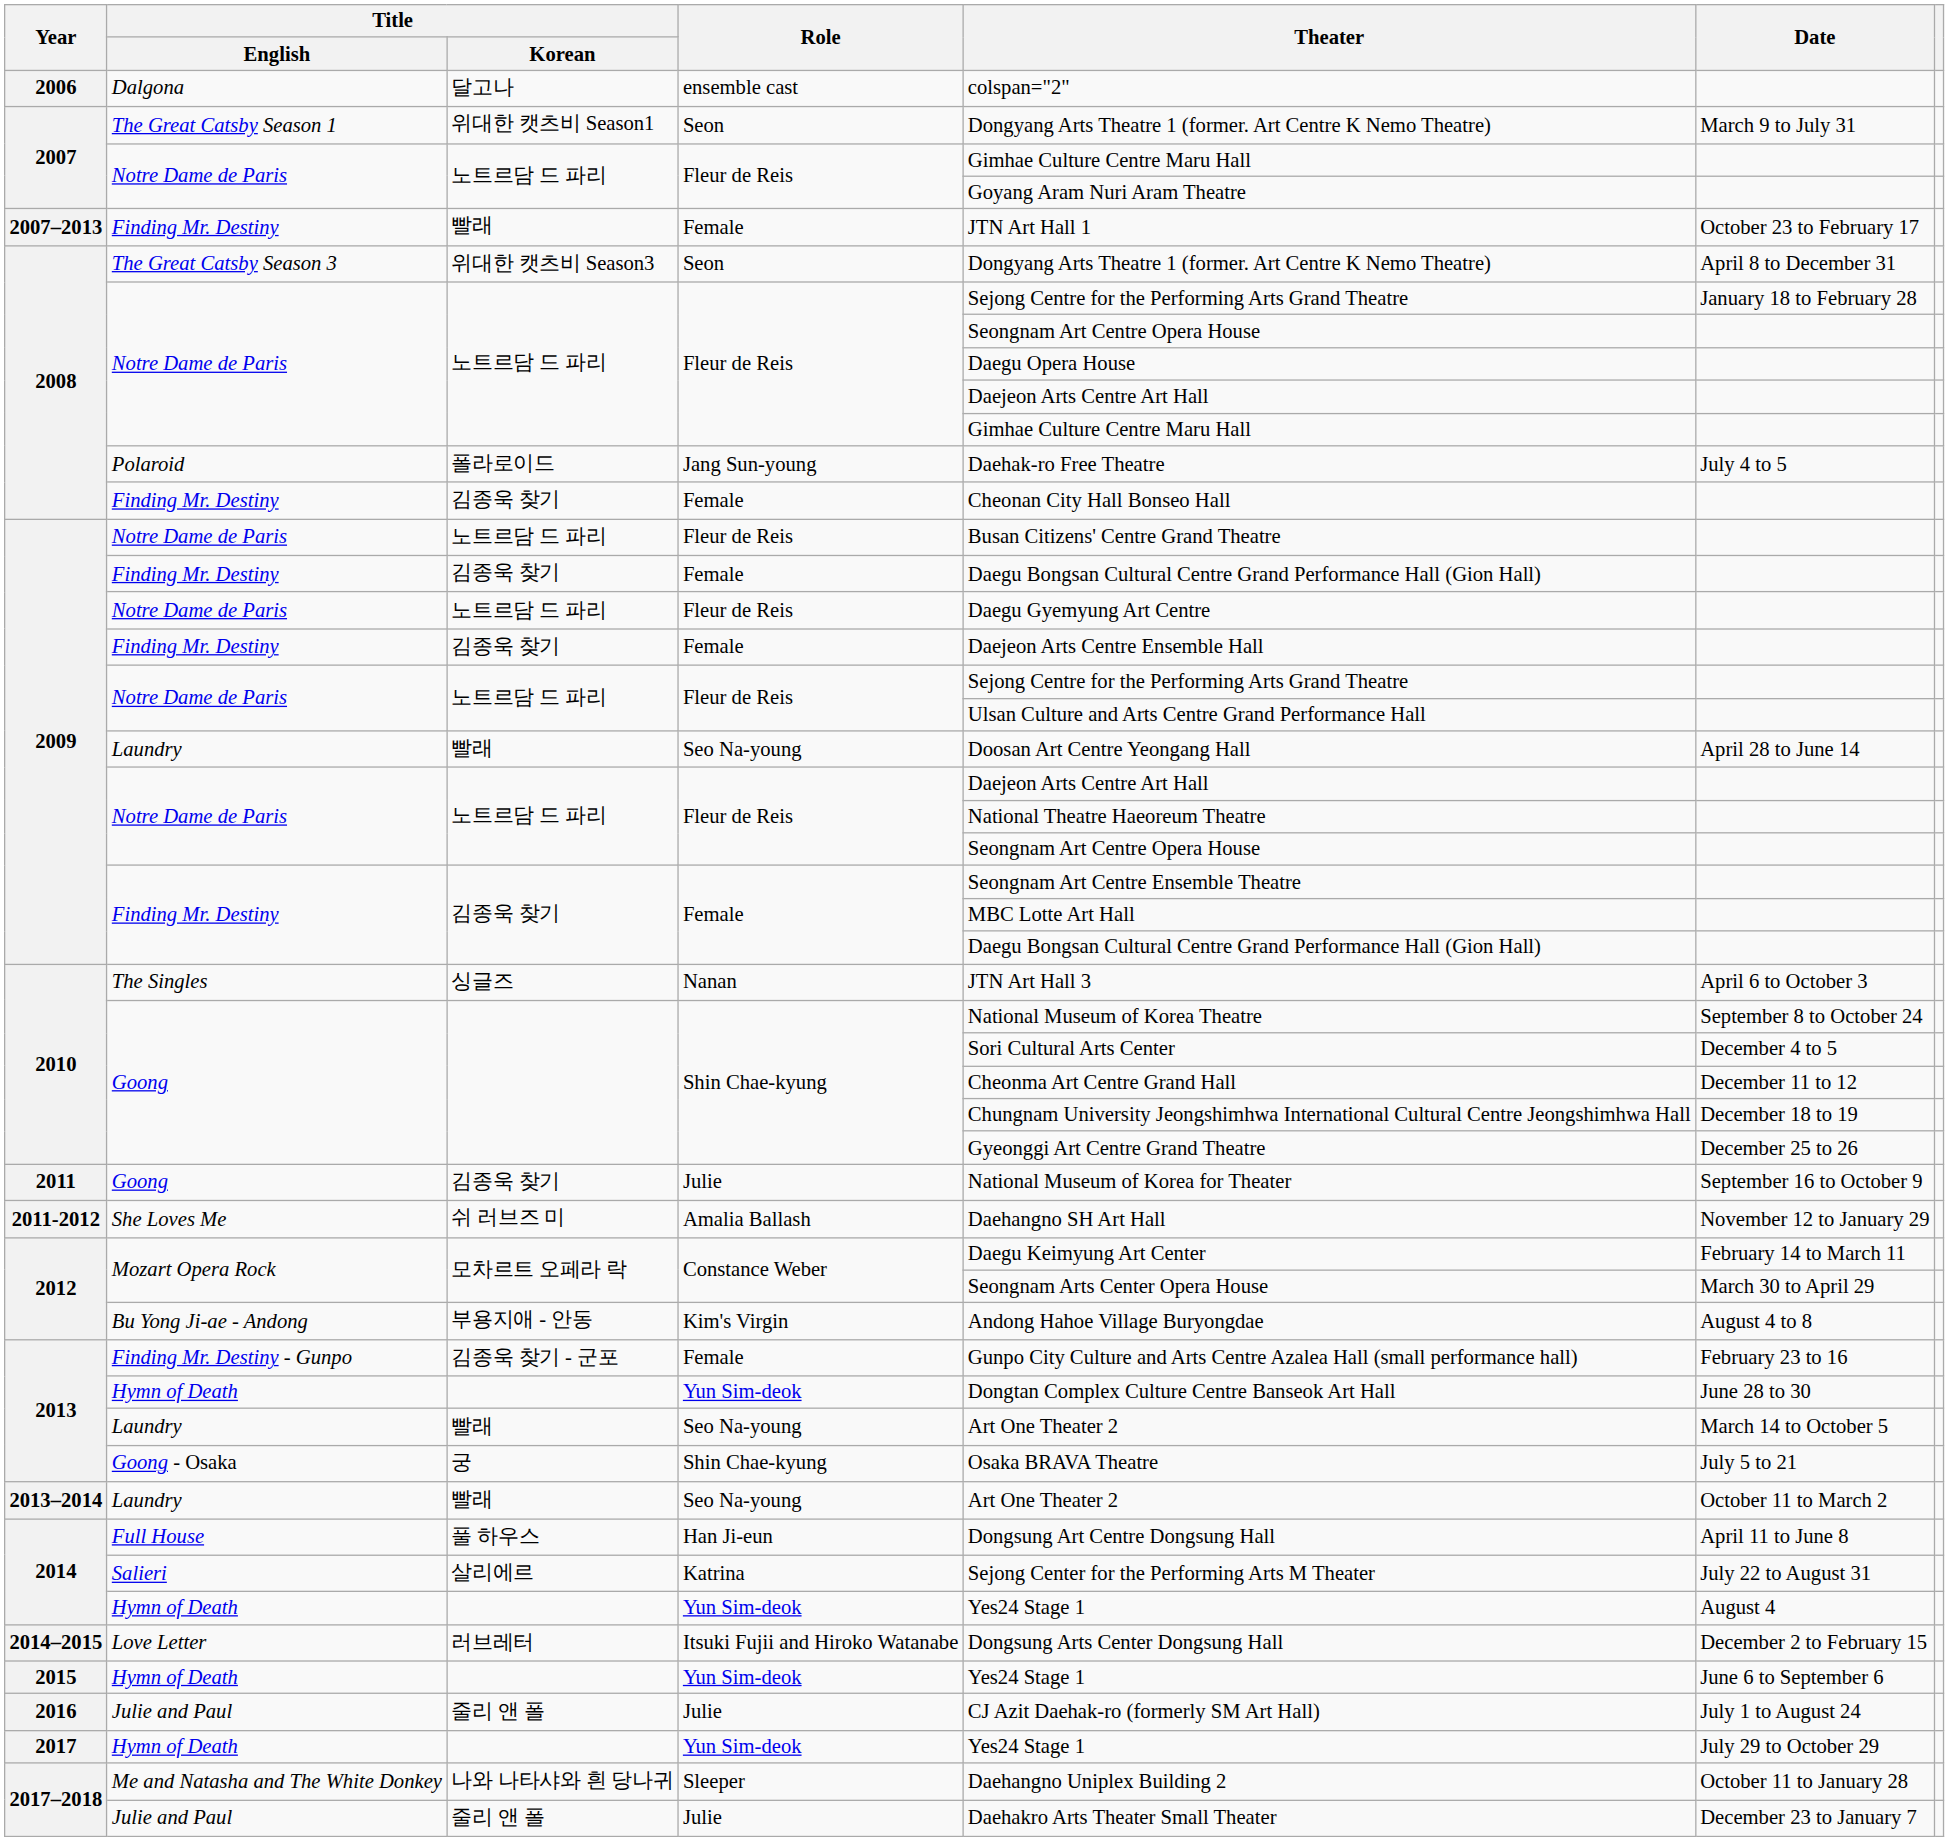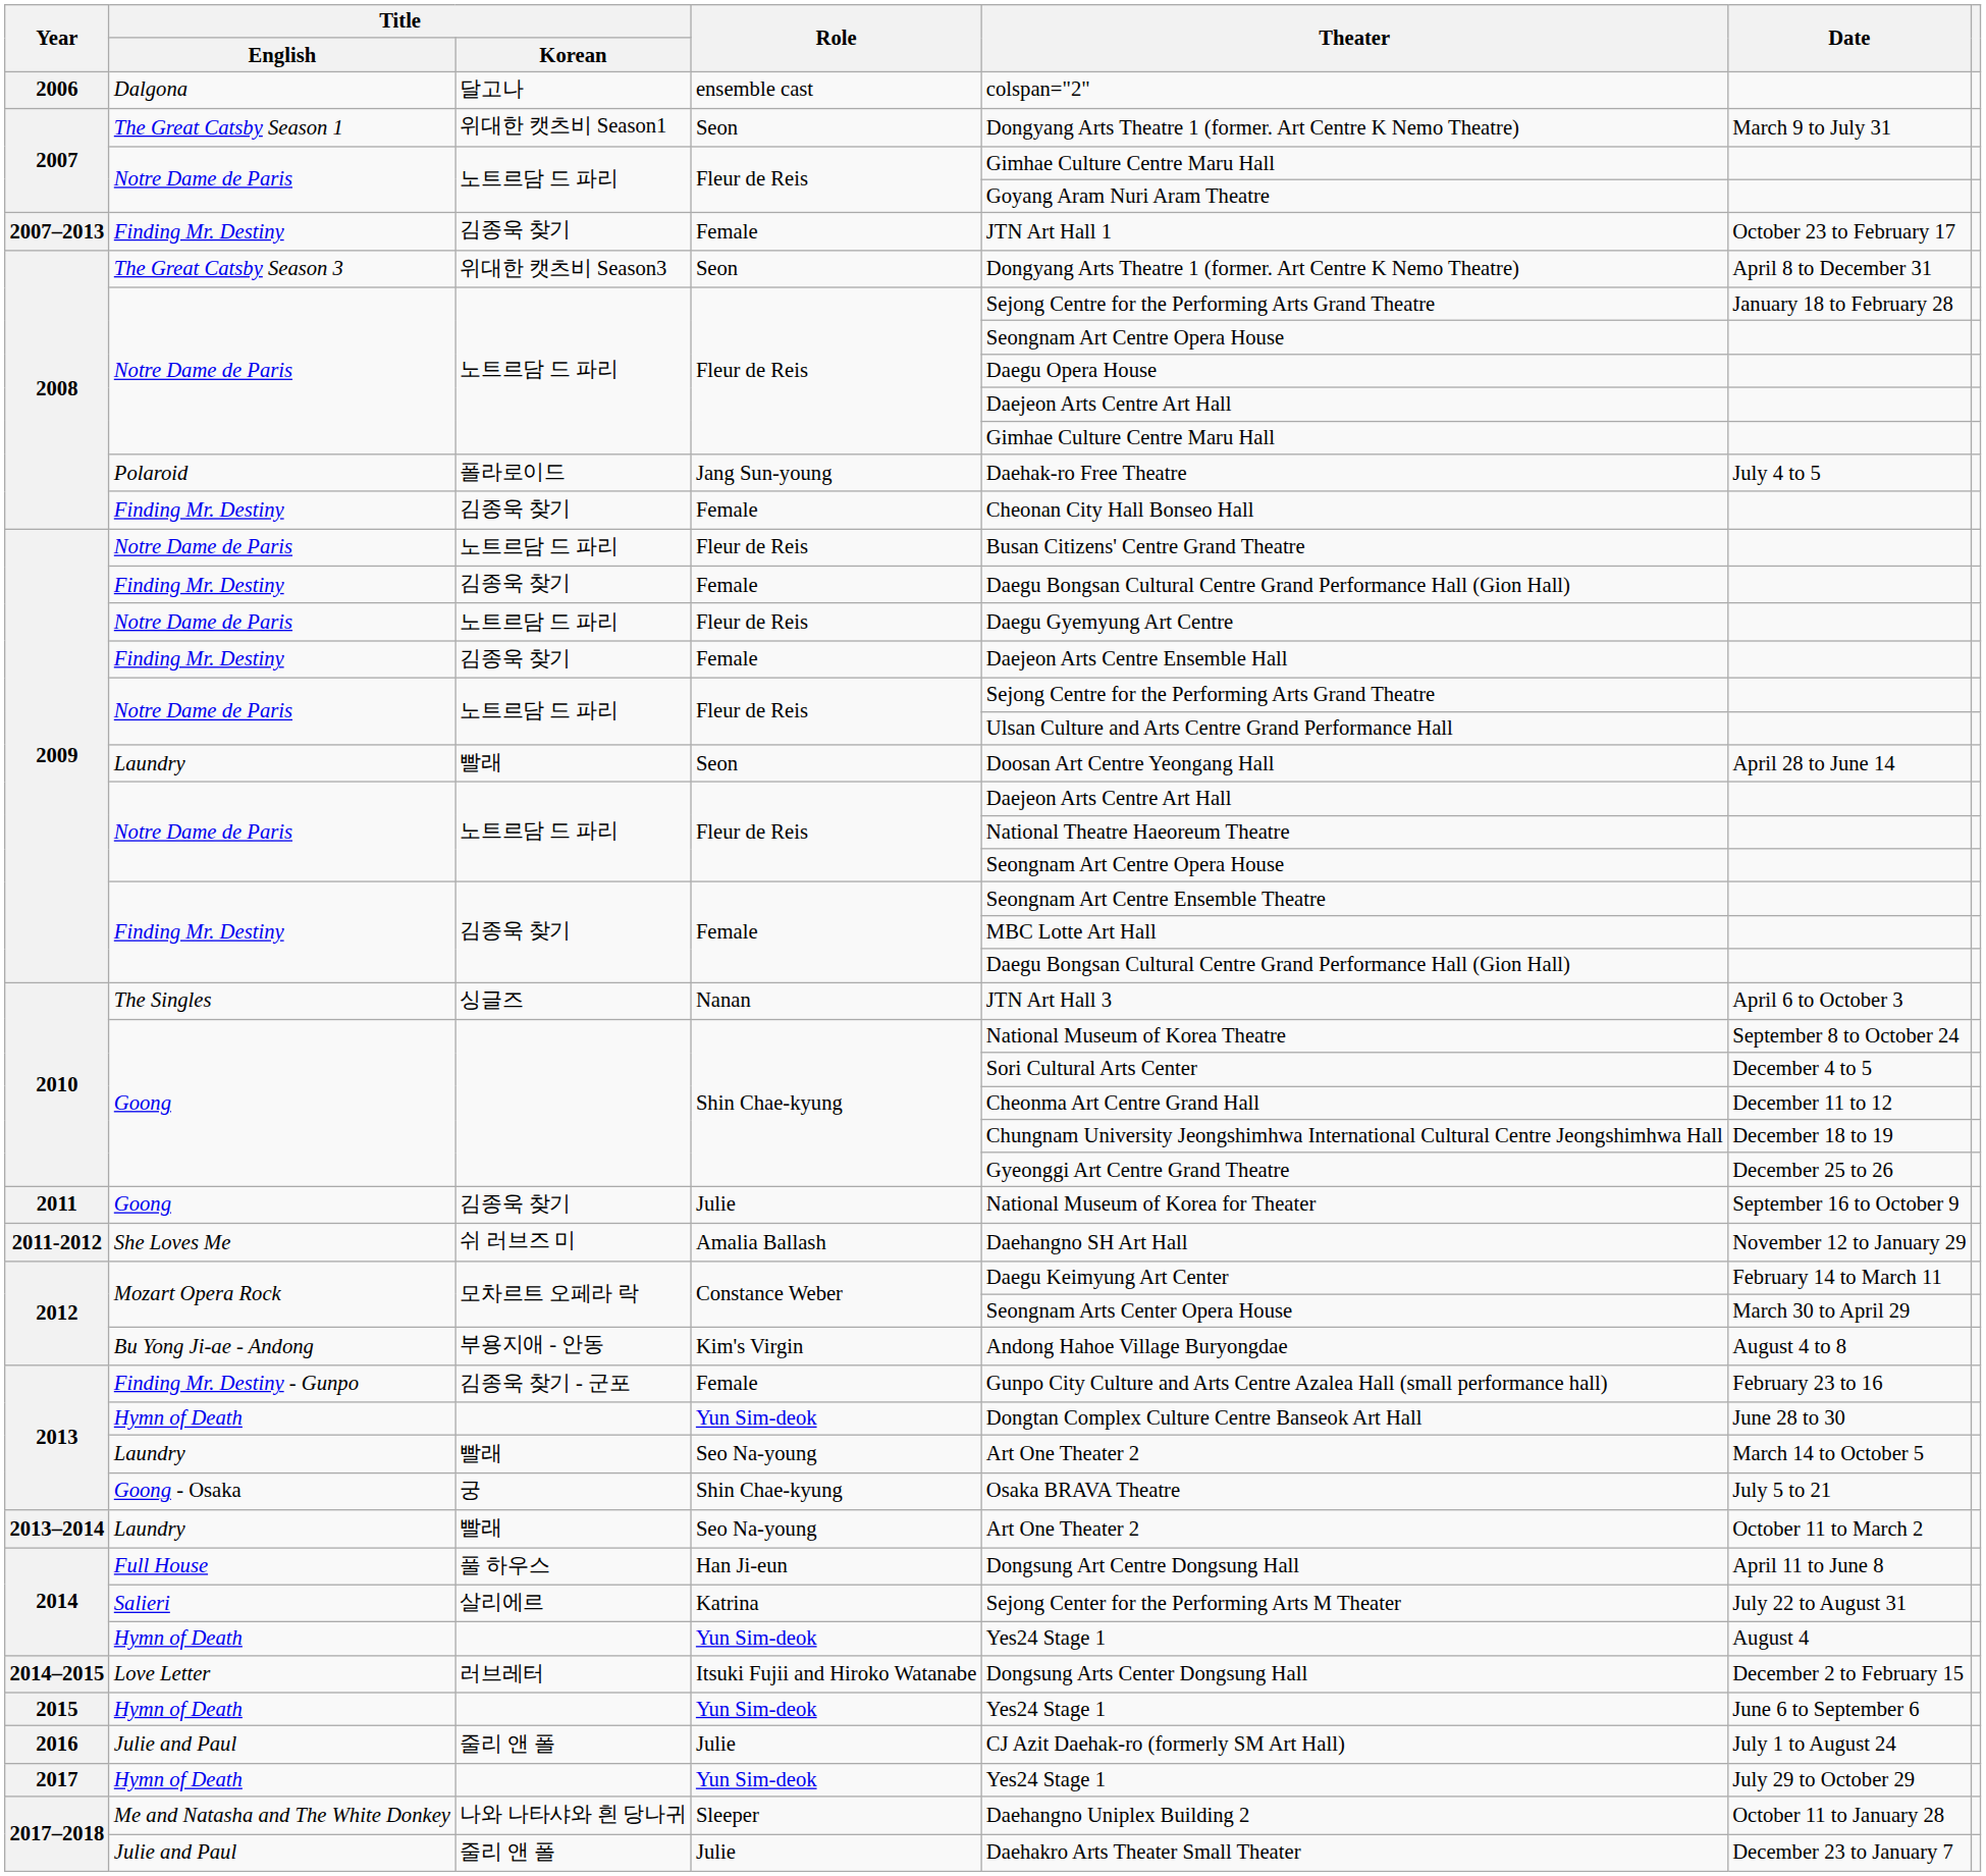2007–2013 / Finding Mr. Destiny | Title / Korean: 빨래 -> 김종욱 찾기
2009 / Laundry | Role: Seo Na-young -> Seon
